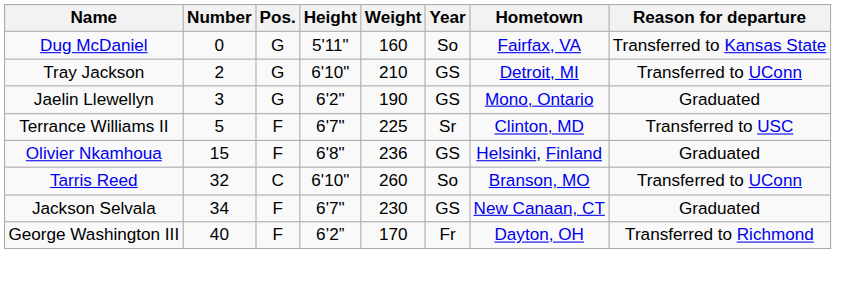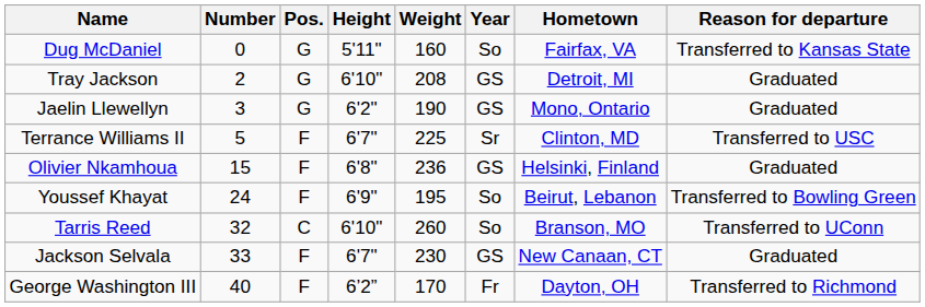Tray Jackson | Weight: 210 -> 208
Tray Jackson | Reason for departure: Transferred to UConn -> Graduated
+ row: Youssef Khayat | 24 | F | 6'9" | 195 | So | Beirut, Lebanon | Transferred to Bowling Green
Jackson Selvala | Number: 34 -> 33
